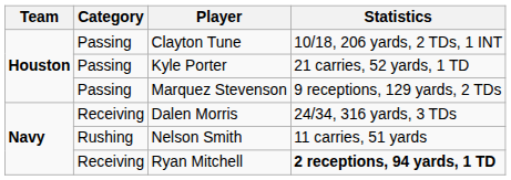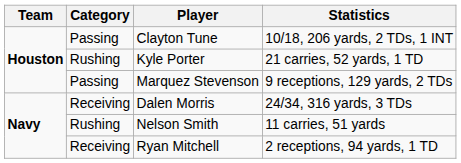Kyle Porter | Category: Passing -> Rushing
Ryan Mitchell | Statistics: bold -> normal
